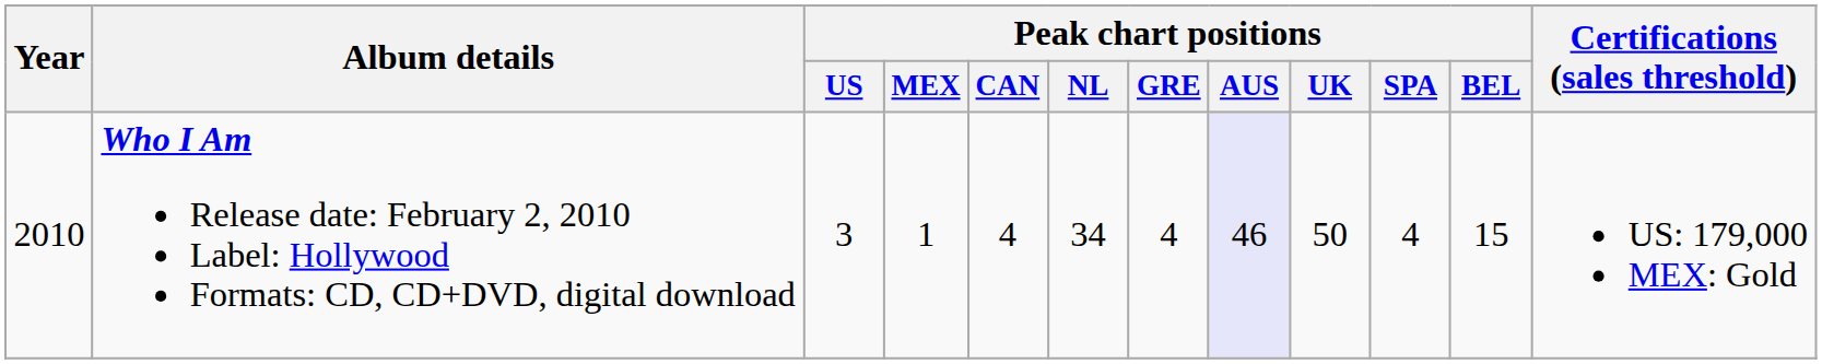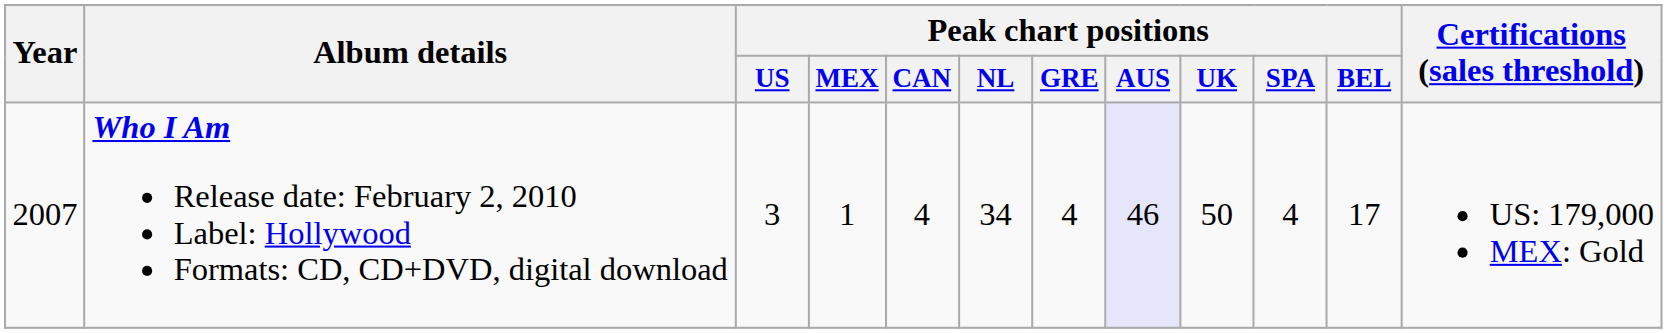row 3 | Year: 2010 -> 2007
row 3 | Peak chart positions / BEL: 15 -> 17
